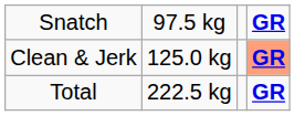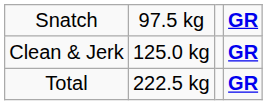Clean & Jerk | column 4: lightsalmon background -> no background
